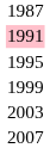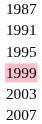1991 | column 1: pink background -> no background
1999 | column 1: no background -> pink background
